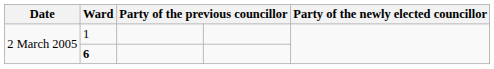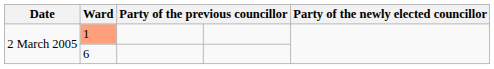1 | Ward: no background -> lightsalmon background
6 | Ward: bold -> normal
